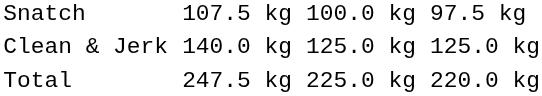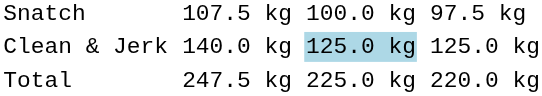Clean & Jerk | column 3: no background -> lightblue background
